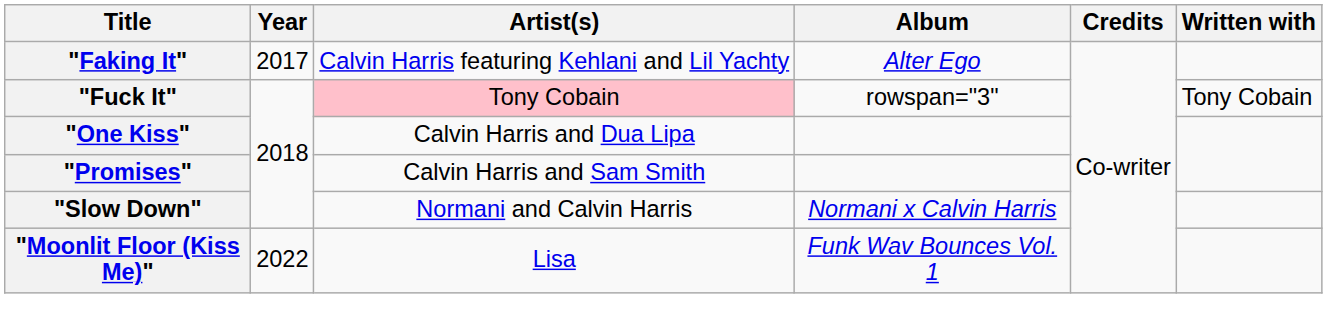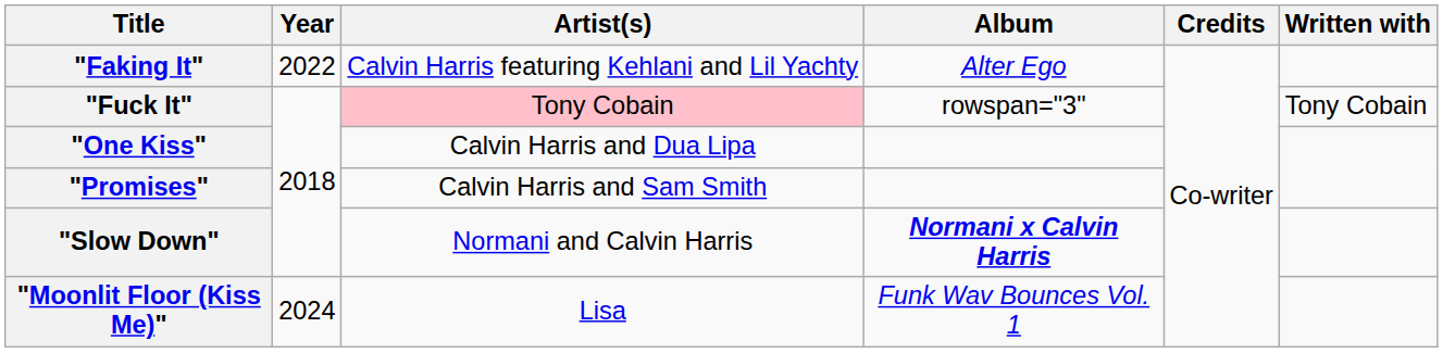"Faking It" | Year: 2017 -> 2022
"Slow Down" | Album: normal -> bold
"Moonlit Floor (Kiss Me)" | Year: 2022 -> 2024
